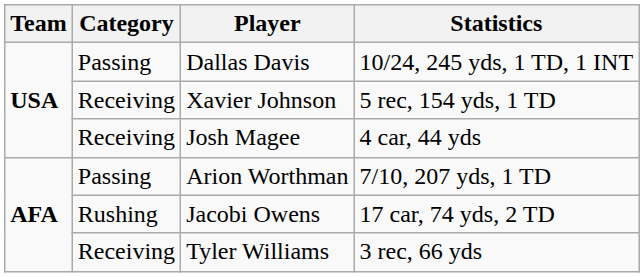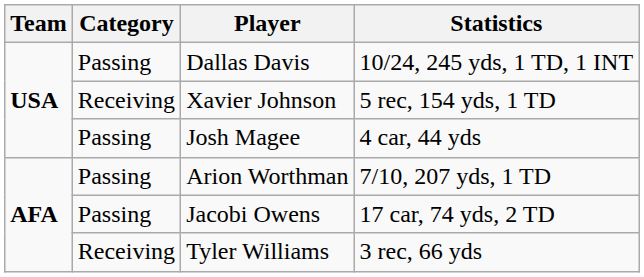Josh Magee | Category: Receiving -> Passing
Jacobi Owens | Category: Rushing -> Passing
